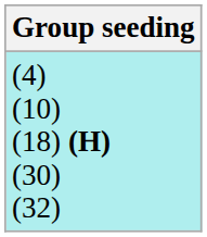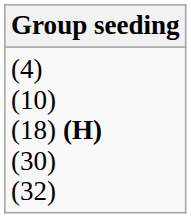row 2 | column 1: paleturquoise background -> no background
